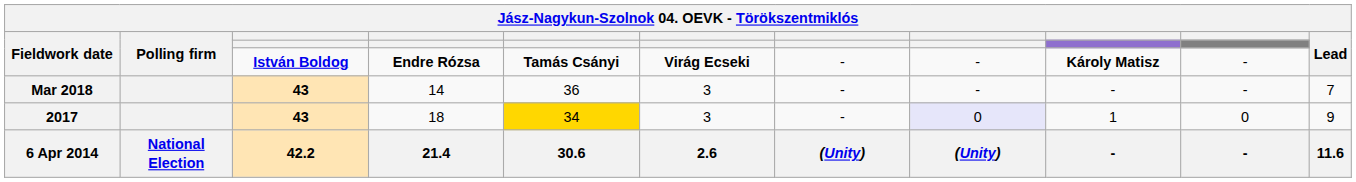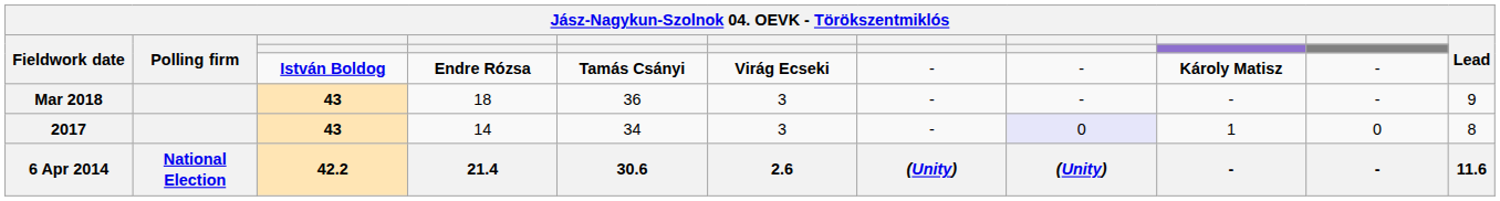Mar 2018 | column 4: 14 -> 18
Mar 2018 | Lead: 7 -> 9
2017 | column 4: 18 -> 14
2017 | column 5: gold background -> no background
2017 | Lead: 9 -> 8
